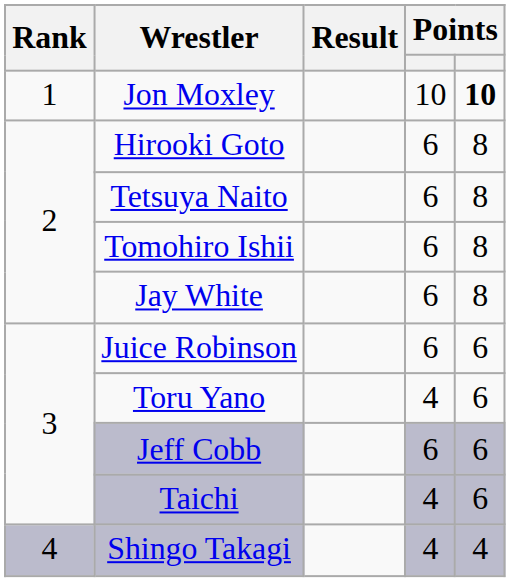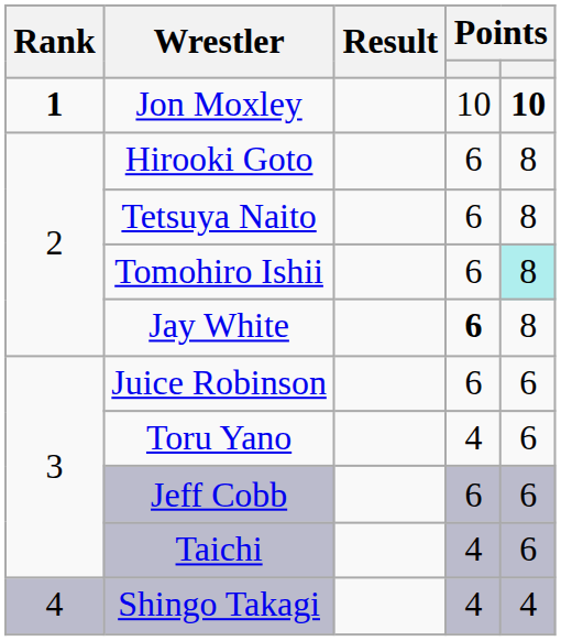Jon Moxley | Rank: normal -> bold
Tomohiro Ishii | column 5: no background -> paleturquoise background
Jay White | column 4: normal -> bold
